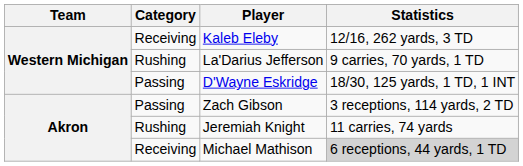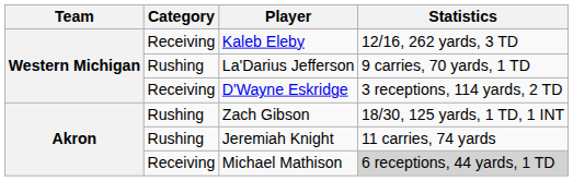D'Wayne Eskridge | Category: Passing -> Receiving
D'Wayne Eskridge | Statistics: 18/30, 125 yards, 1 TD, 1 INT -> 3 receptions, 114 yards, 2 TD
Zach Gibson | Category: Passing -> Rushing
Zach Gibson | Statistics: 3 receptions, 114 yards, 2 TD -> 18/30, 125 yards, 1 TD, 1 INT
